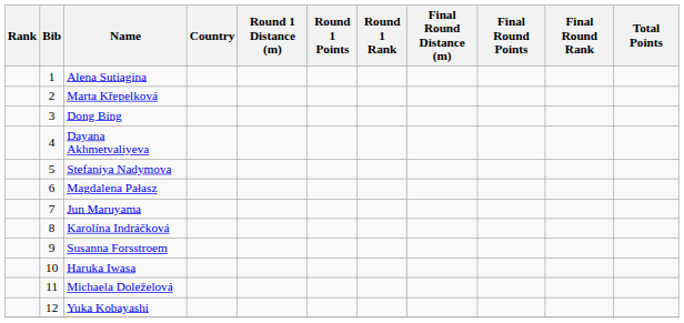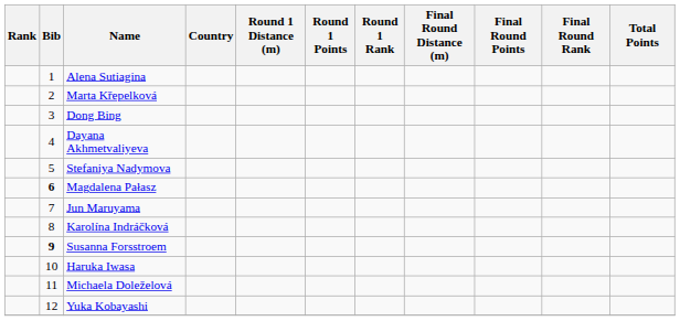Magdalena Pałasz | Bib: normal -> bold
Susanna Forsstroem | Bib: normal -> bold
